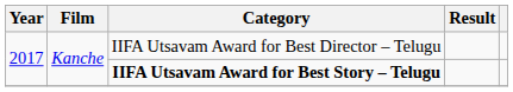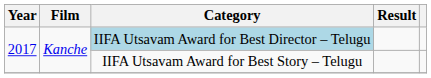IIFA Utsavam Award for Best Director – Telugu | Category: no background -> lightblue background
IIFA Utsavam Award for Best Story – Telugu | Category: bold -> normal
